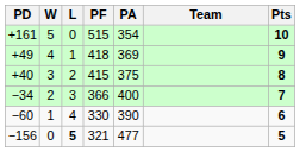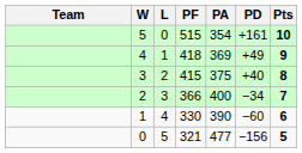columns swapped: Team <-> PD
row 7 | L: bold -> normal
